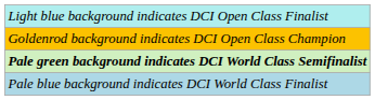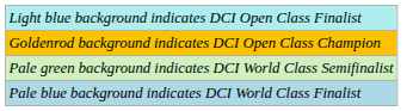row 3 | column 1: bold -> normal
